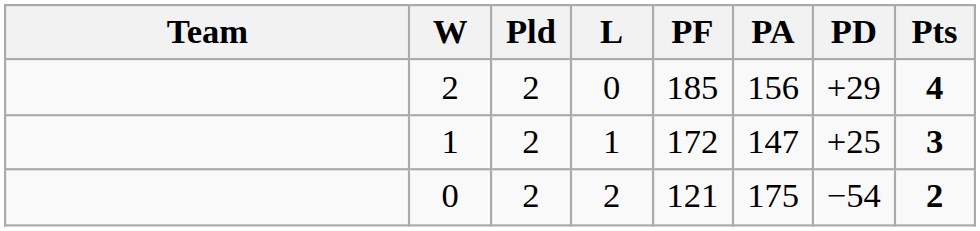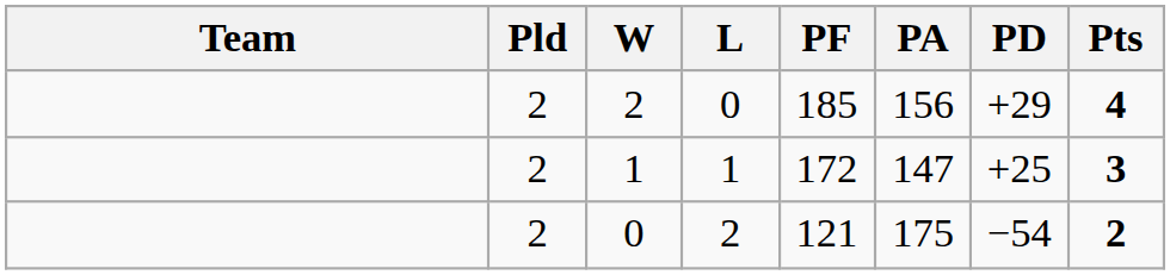columns swapped: Pld <-> W
